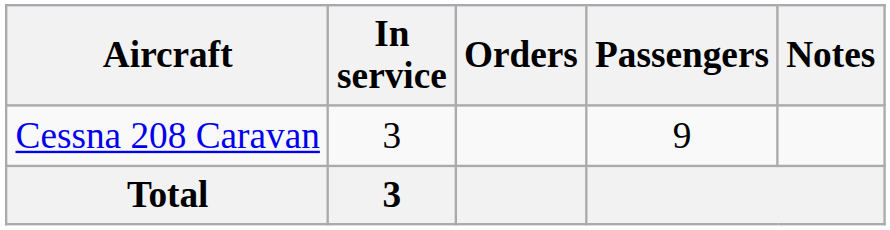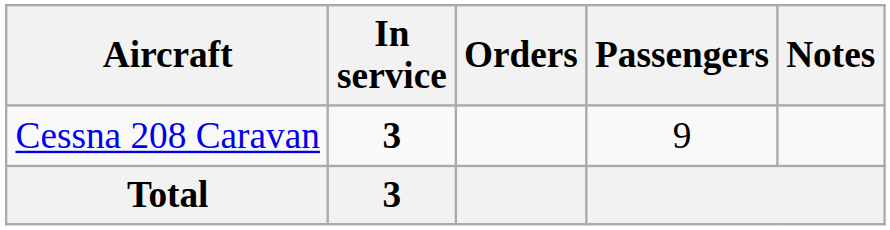Cessna 208 Caravan | In service: normal -> bold
